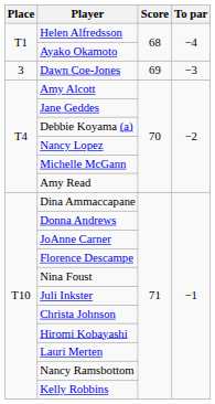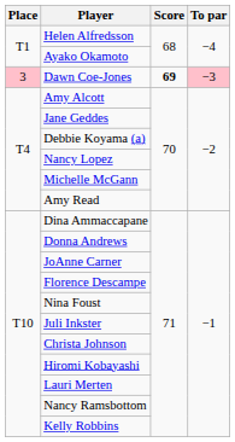Dawn Coe-Jones | Place: no background -> pink background
Dawn Coe-Jones | Score: normal -> bold
Dawn Coe-Jones | To par: no background -> pink background
